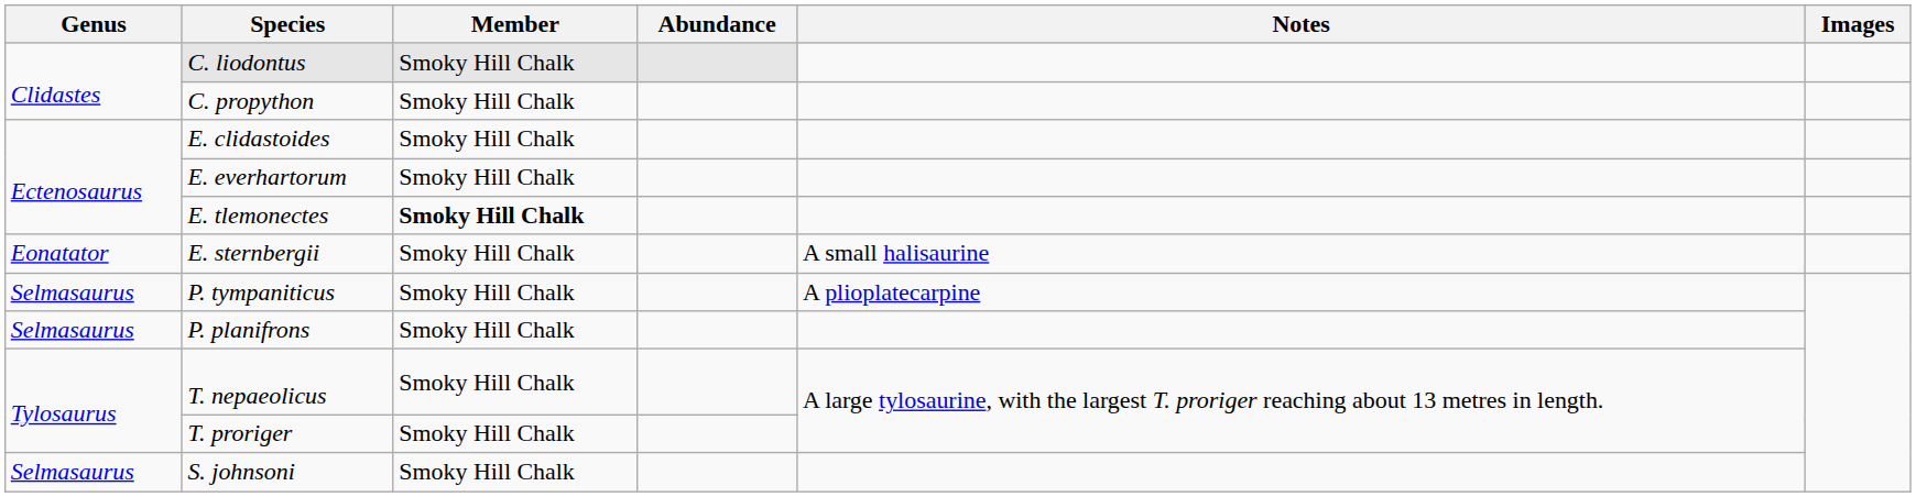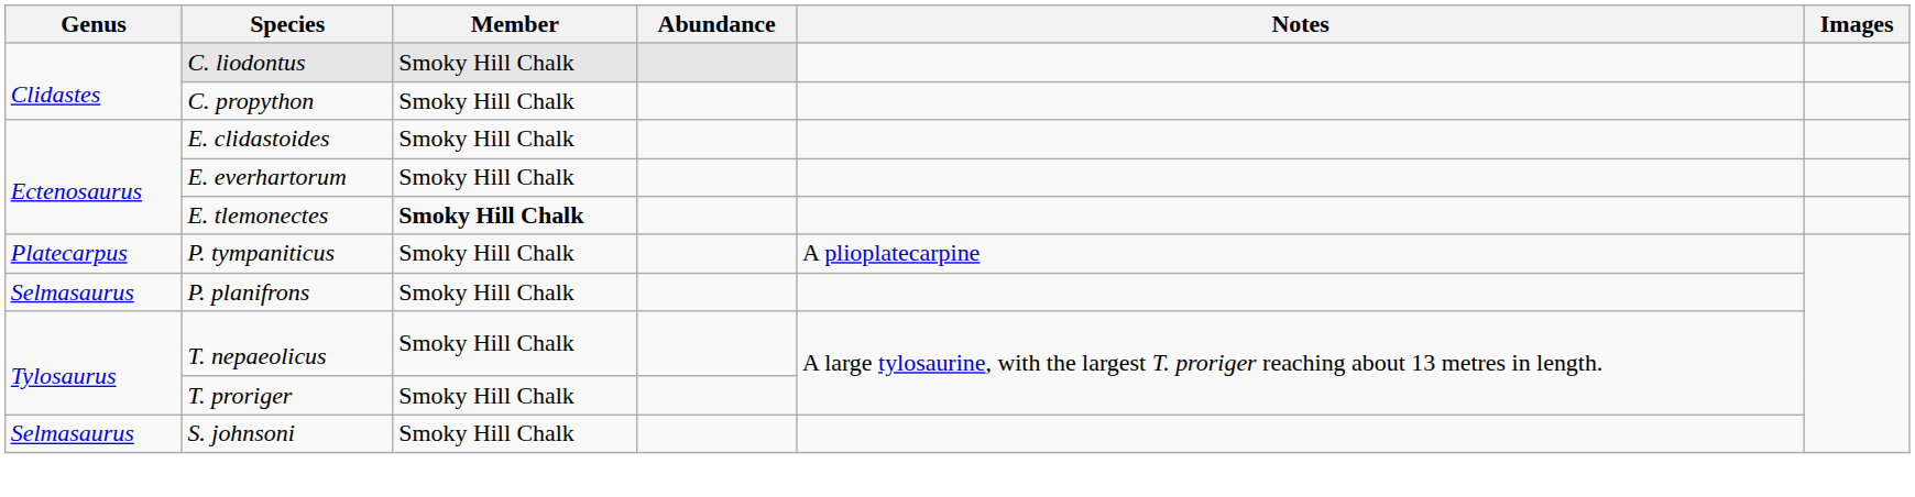- row: Eonatator | E. sternbergii | Smoky Hill Chalk | A small halisaurine
P. tympaniticus | Genus: Selmasaurus -> Platecarpus
